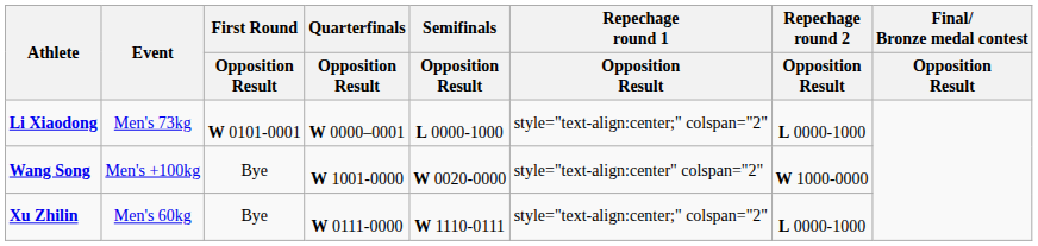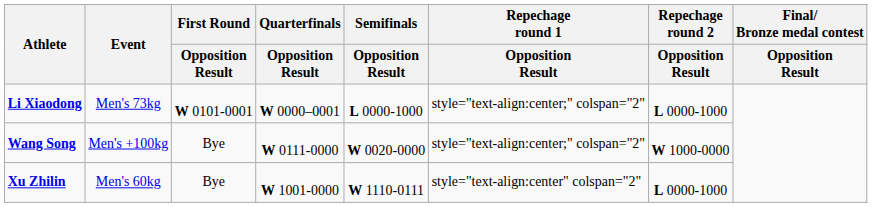Wang Song | Quarterfinals / Opposition Result: W 1001-0000 -> W 0111-0000
Wang Song | Repechage round 1 / Opposition Result: style="text-align:center" colspan="2" -> style="text-align:center;" colspan="2"
Xu Zhilin | Quarterfinals / Opposition Result: W 0111-0000 -> W 1001-0000
Xu Zhilin | Repechage round 1 / Opposition Result: style="text-align:center;" colspan="2" -> style="text-align:center" colspan="2"
